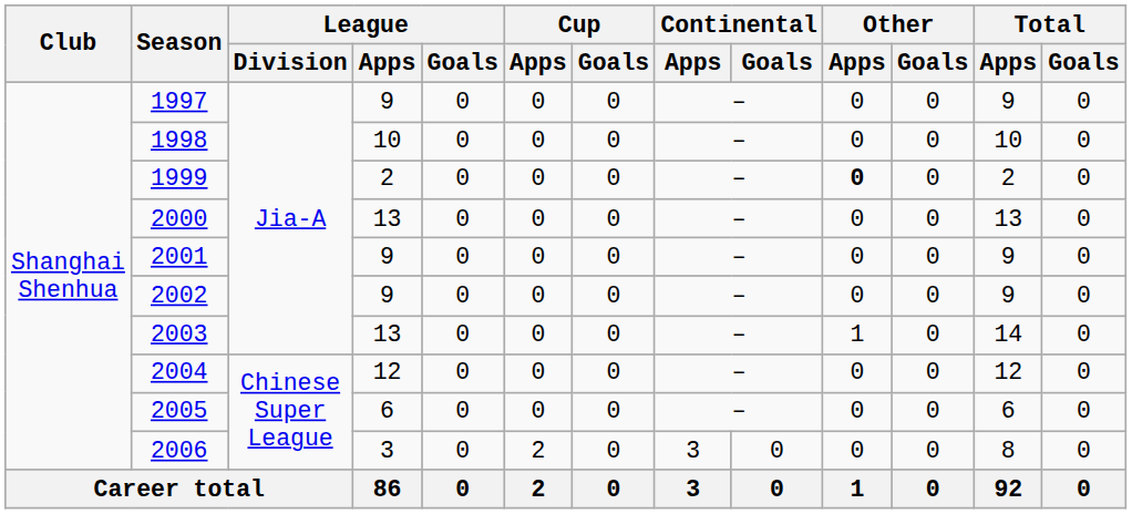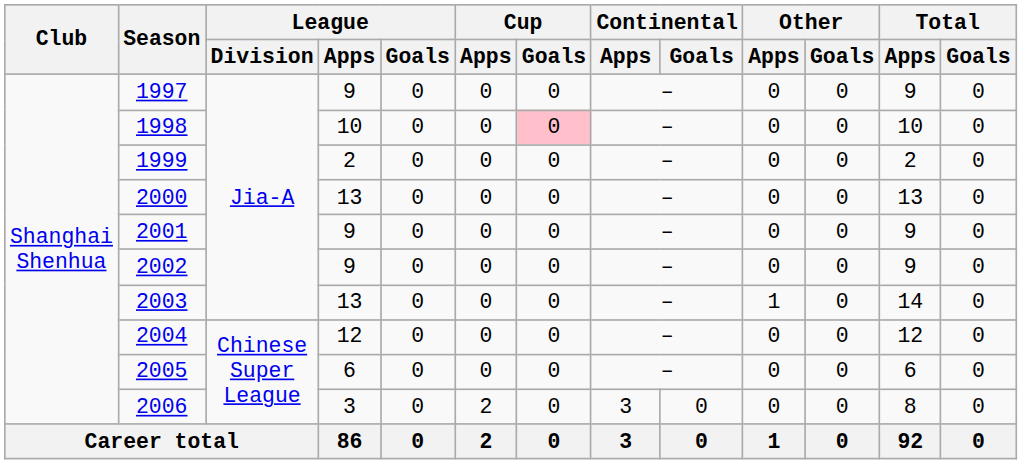1998 | Cup / Goals: no background -> pink background
1999 | Other / Apps: bold -> normal
